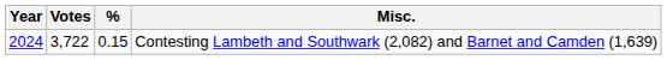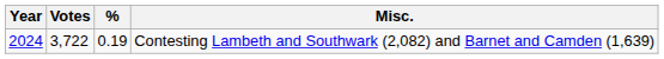row 2 | %: 0.15 -> 0.19
